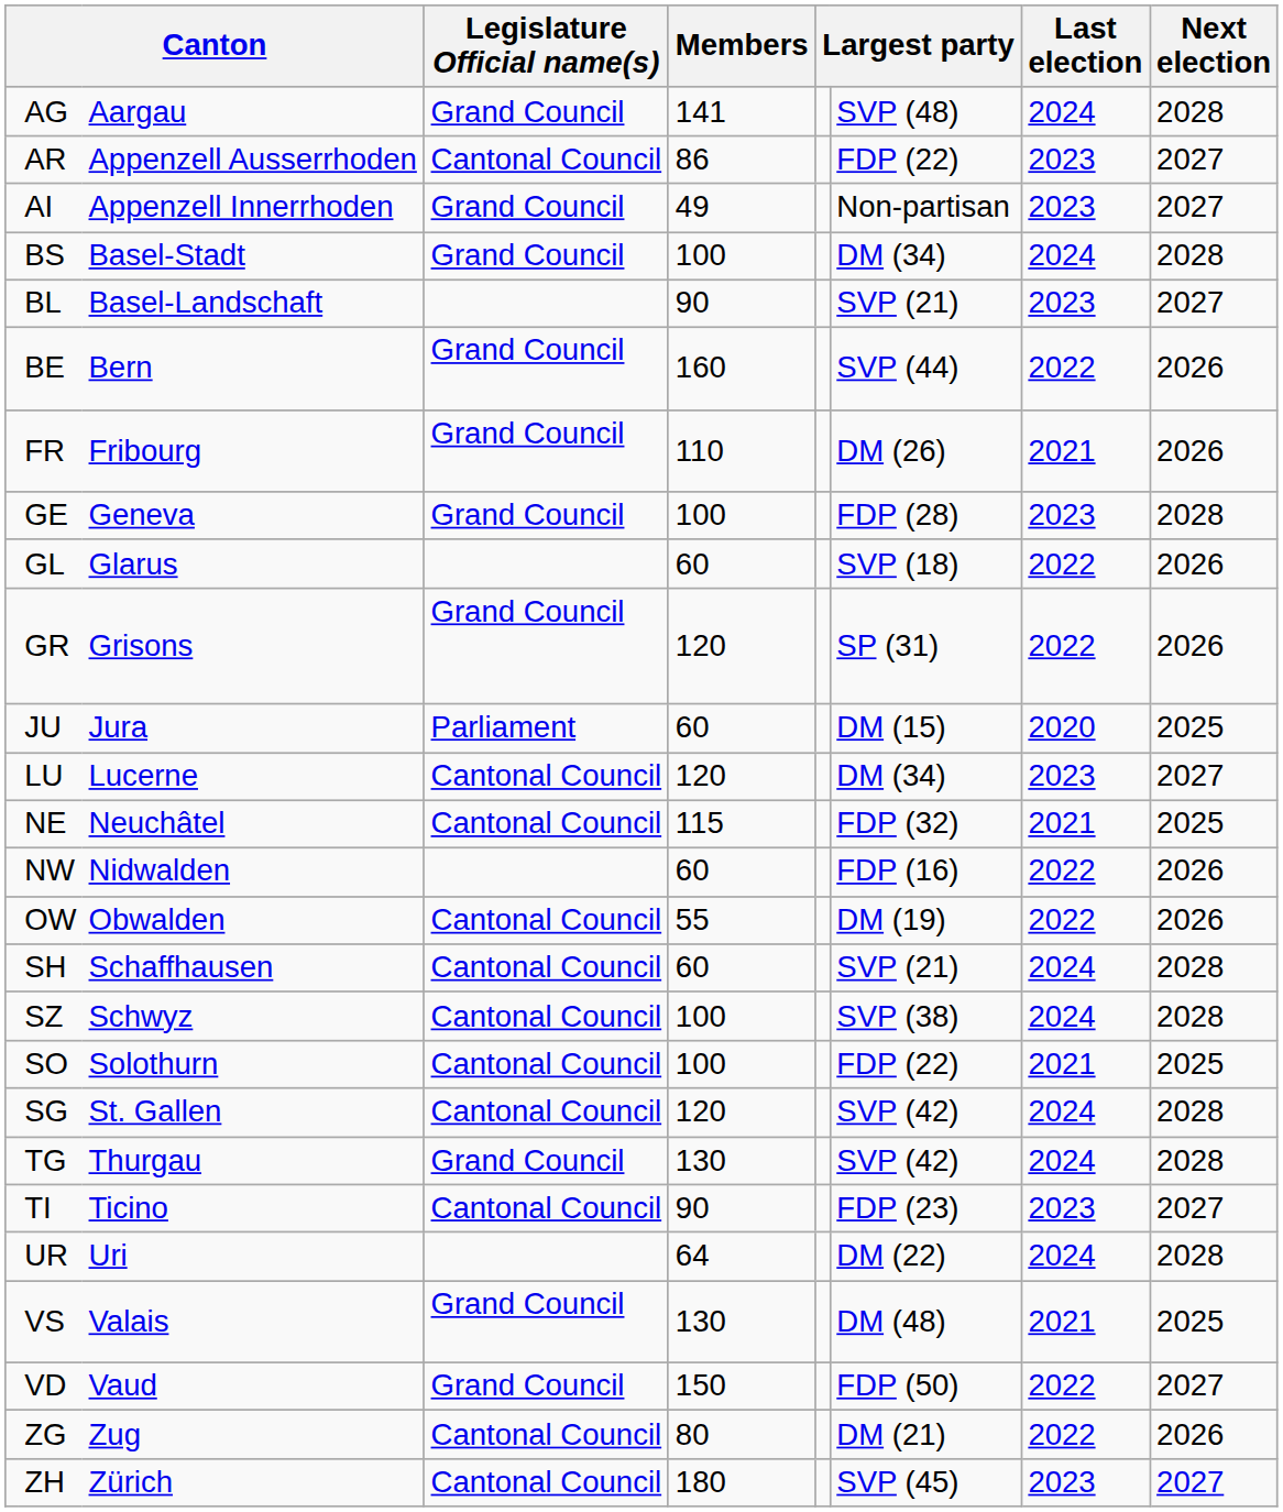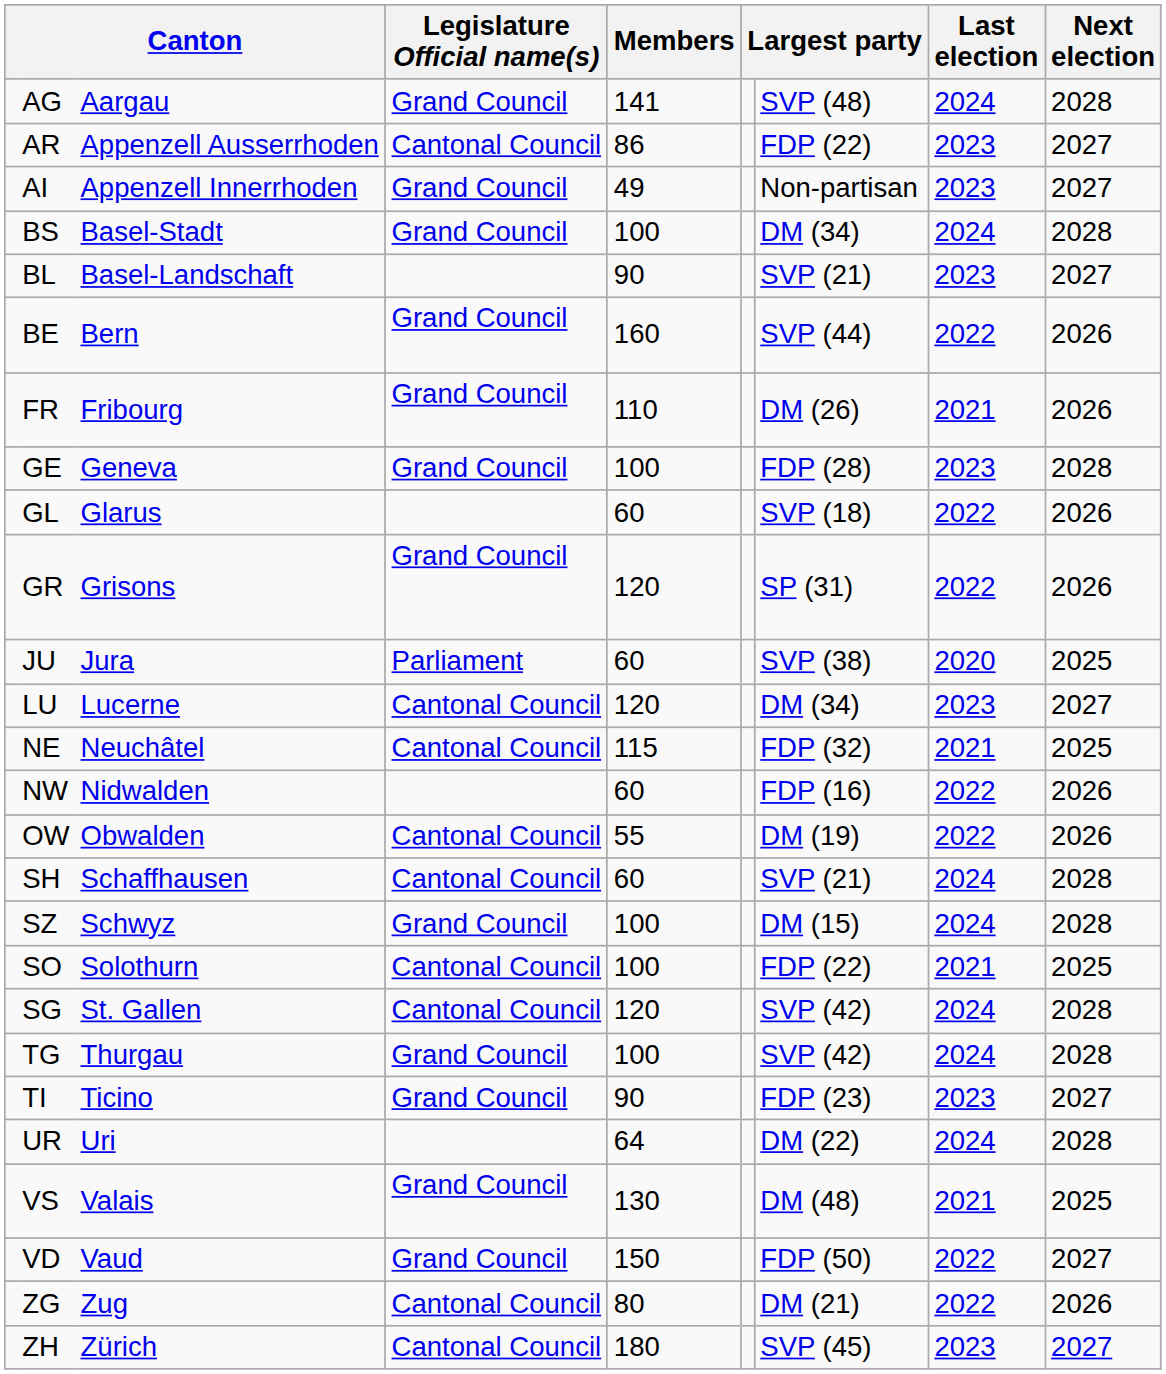JU | column 7: DM (15) -> SVP (38)
SZ | Legislature Official name(s): Cantonal Council -> Grand Council
SZ | column 7: SVP (38) -> DM (15)
TG | Members: 130 -> 100
TI | Legislature Official name(s): Cantonal Council -> Grand Council
